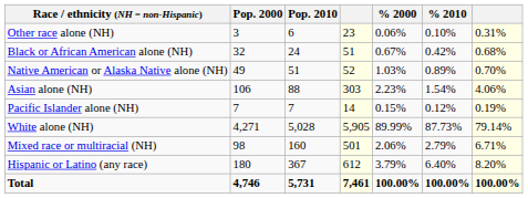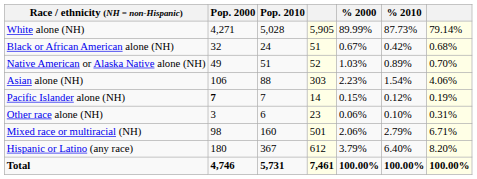rows swapped: White alone (NH) <-> Other race alone (NH)
Pacific Islander alone (NH) | Pop. 2000: normal -> bold
